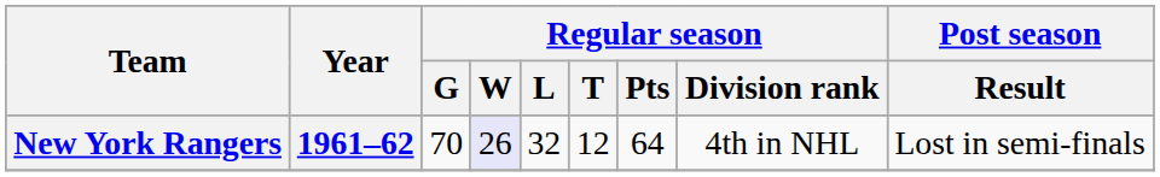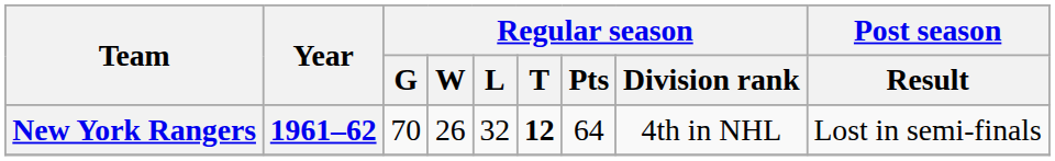New York Rangers | Regular season / W: lavender background -> no background
New York Rangers | Regular season / T: normal -> bold
